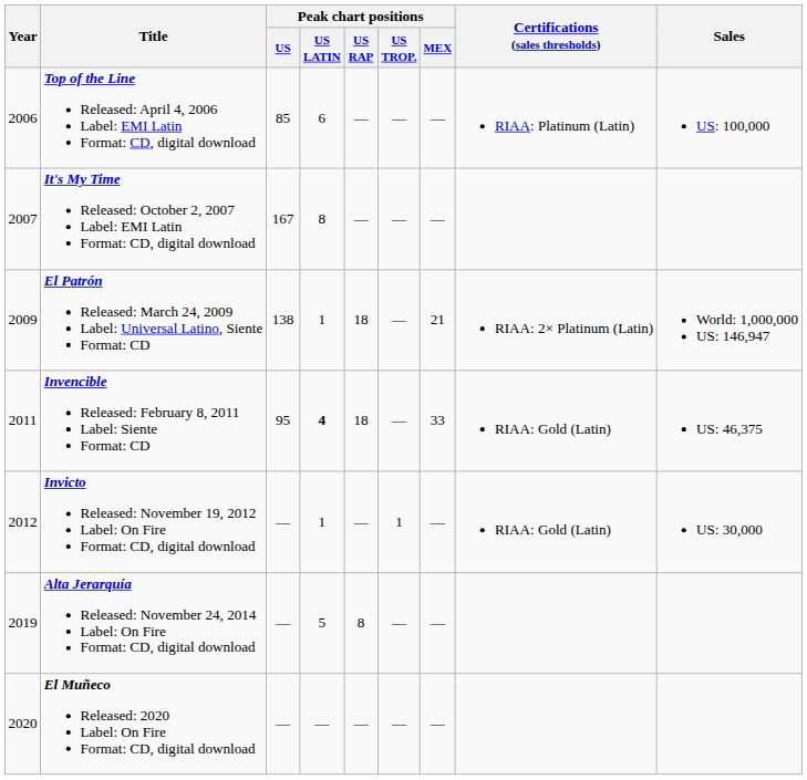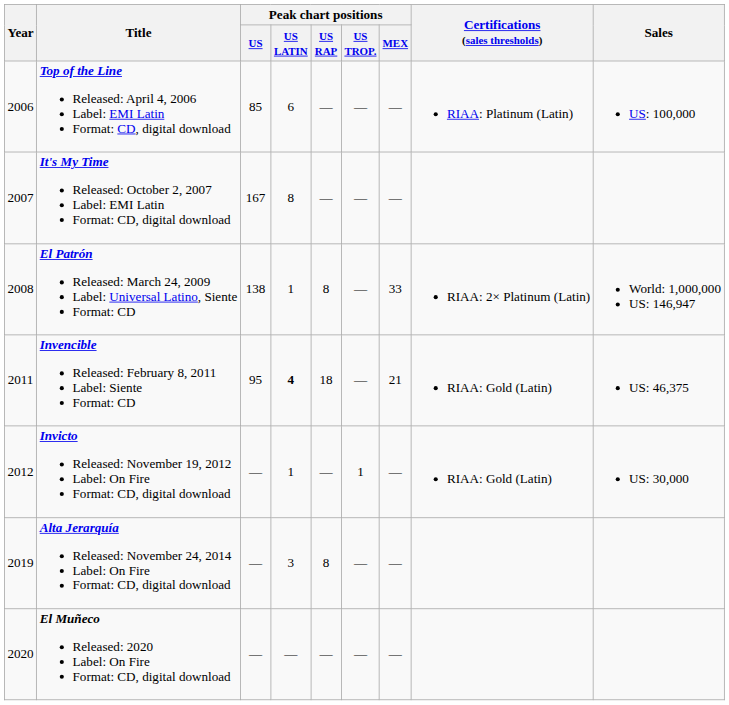row 5 | Year: 2009 -> 2008
row 5 | Peak chart positions / US RAP: 18 -> 8
row 5 | Peak chart positions / MEX: 21 -> 33
row 6 | Peak chart positions / MEX: 33 -> 21
row 8 | Peak chart positions / US LATIN: 5 -> 3
